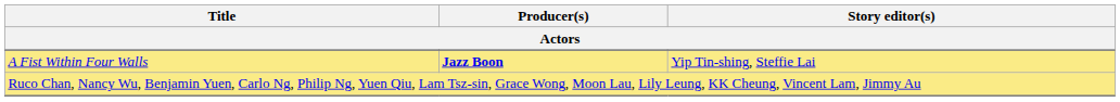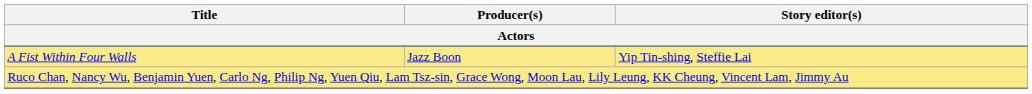A Fist Within Four Walls | Producer(s): bold -> normal
